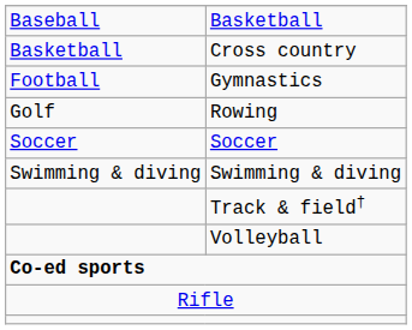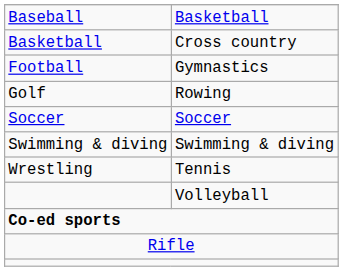+ row: Wrestling | Tennis
- row: Track & field†
